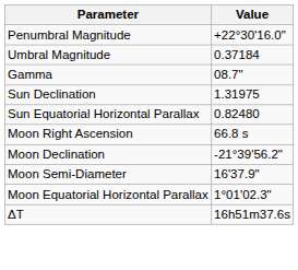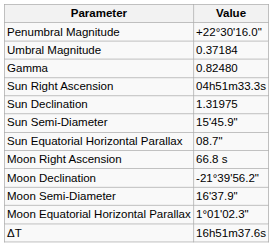Gamma | Value: 08.7" -> 0.82480
+ row: Sun Right Ascension | 04h51m33.3s
+ row: Sun Semi-Diameter | 15'45.9"
Sun Equatorial Horizontal Parallax | Value: 0.82480 -> 08.7"
